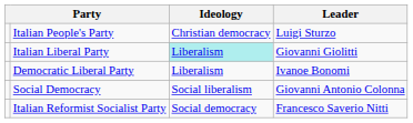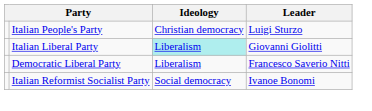Democratic Liberal Party | Leader: Ivanoe Bonomi -> Francesco Saverio Nitti
- row: Social Democracy | Social liberalism | Giovanni Antonio Colonna
Italian Reformist Socialist Party | Leader: Francesco Saverio Nitti -> Ivanoe Bonomi
